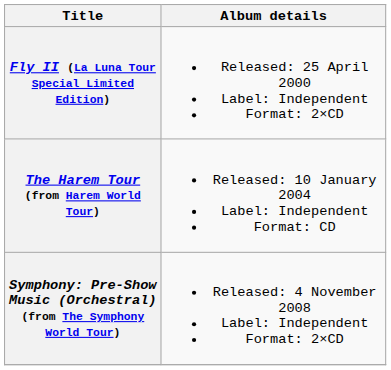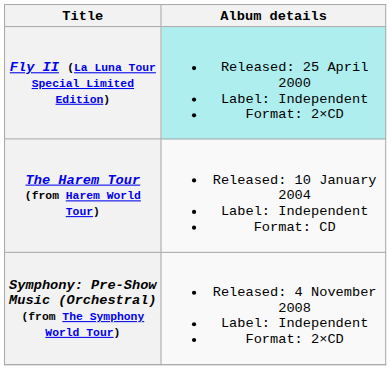Fly II (La Luna Tour Special Limited Edition) | Album details: no background -> paleturquoise background
